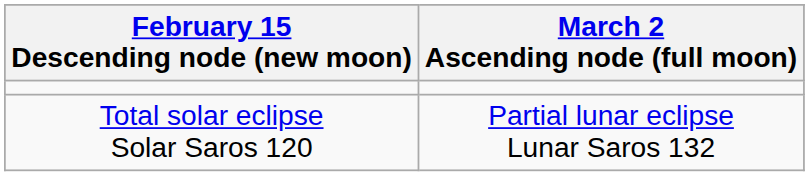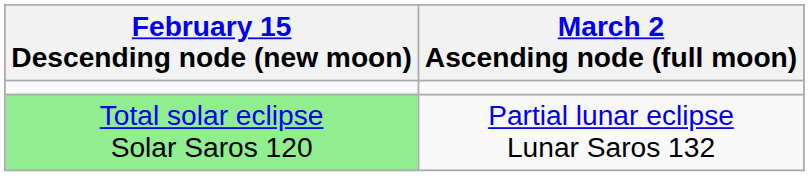row 3 | February 15 Descending node (new moon): no background -> lightgreen background
